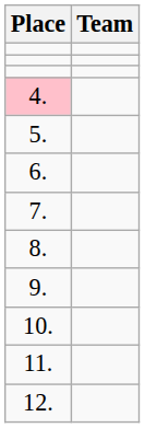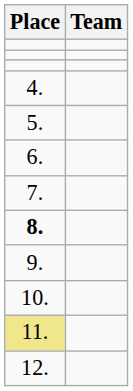row 5 | Place: pink background -> no background
row 9 | Place: normal -> bold
row 12 | Place: no background -> khaki background
